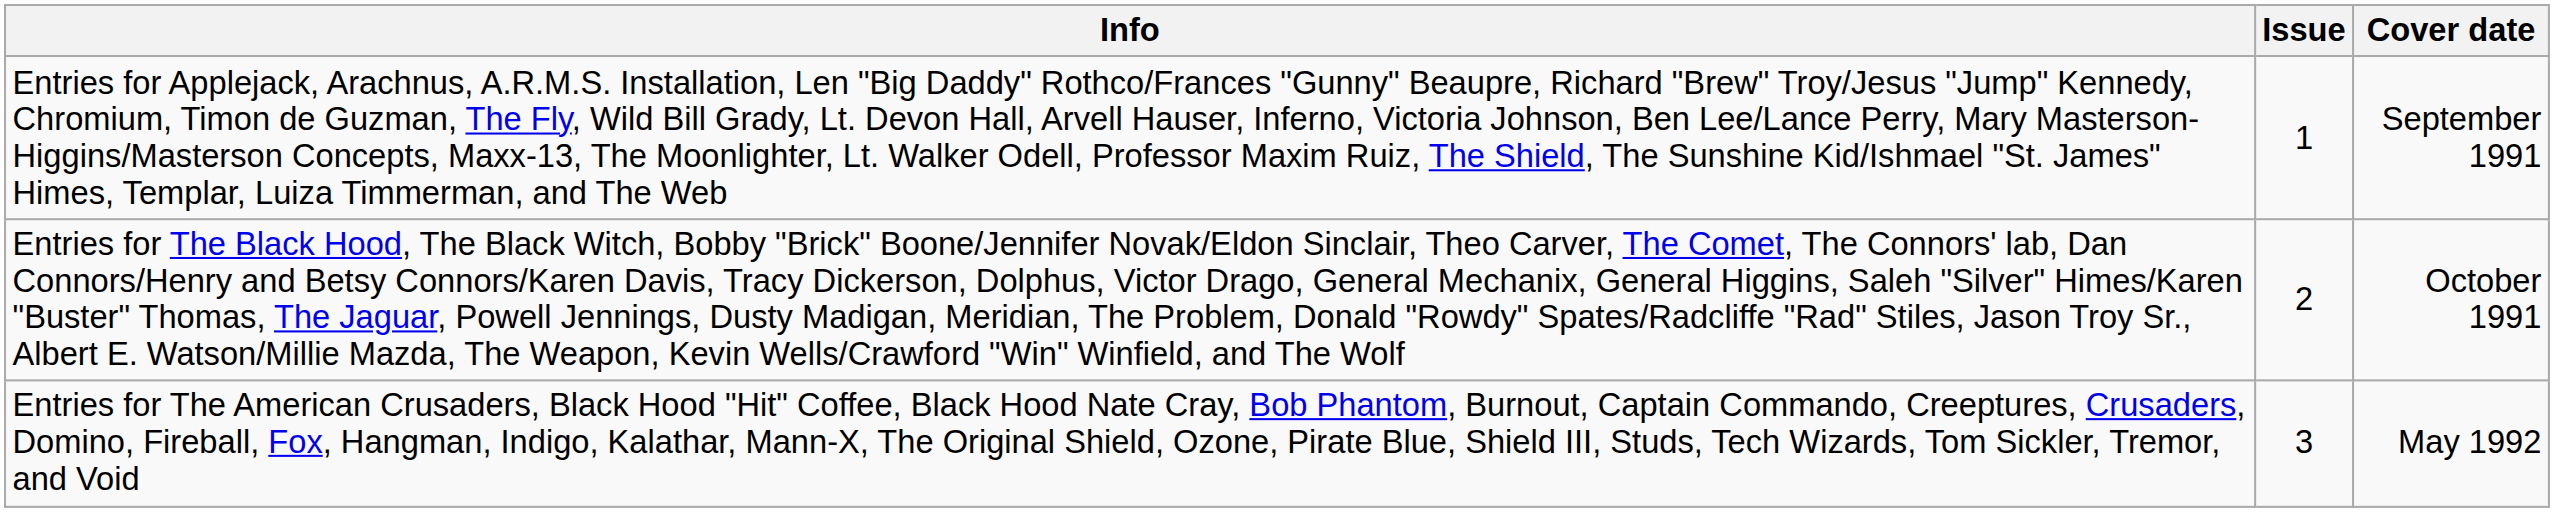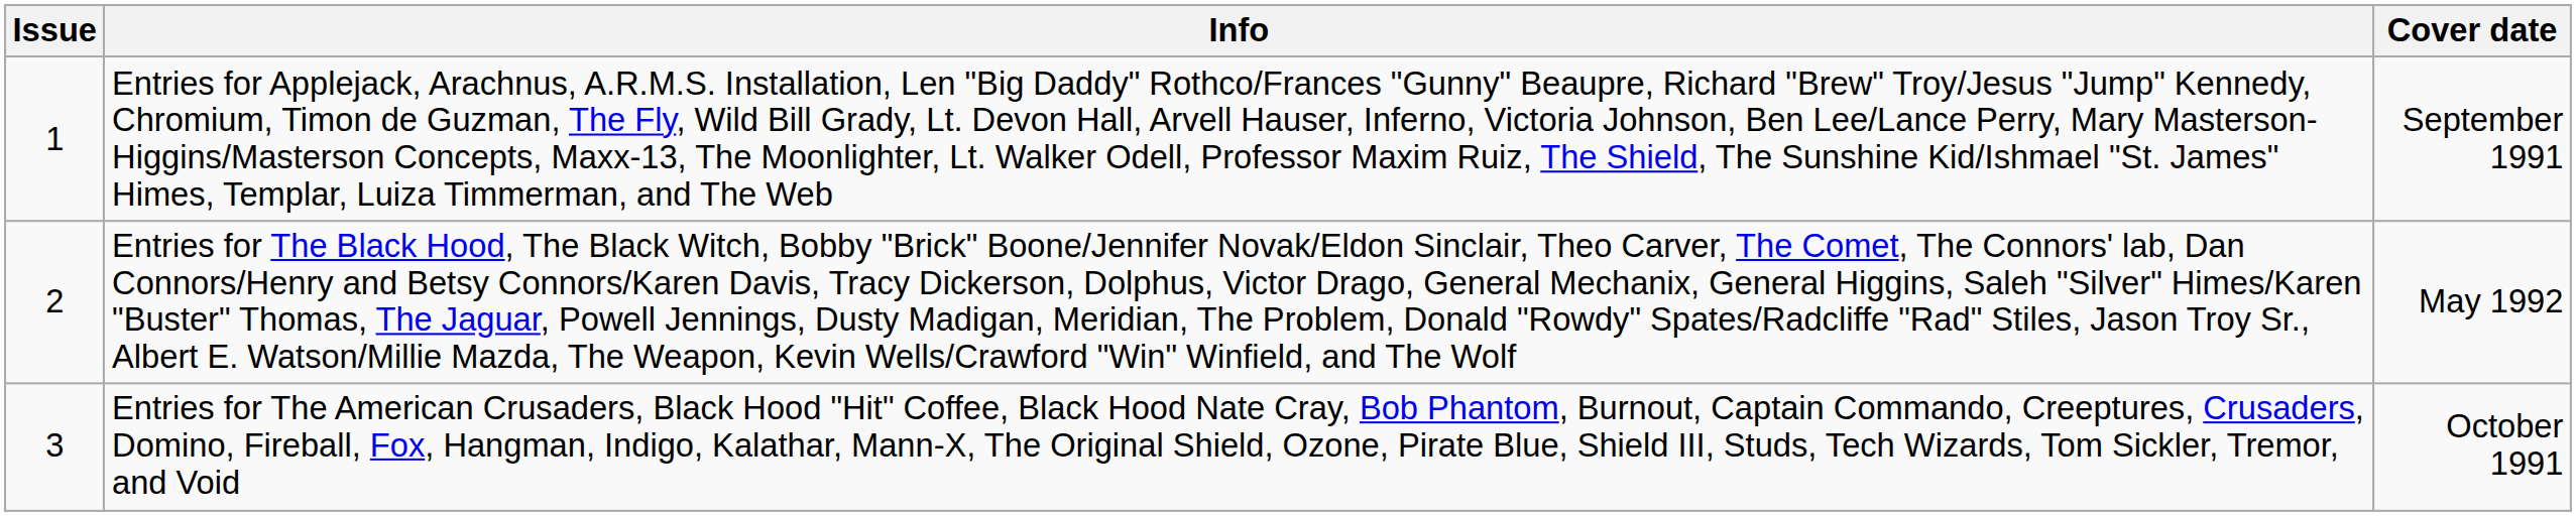columns swapped: Issue <-> Info
row 3 | Cover date: October 1991 -> May 1992
row 4 | Cover date: May 1992 -> October 1991
